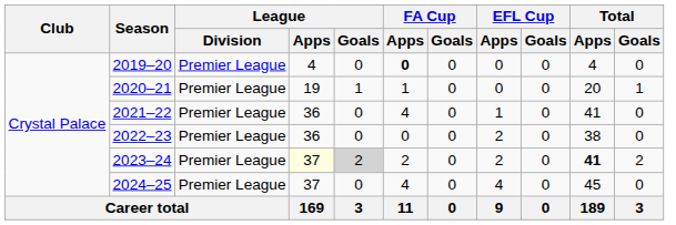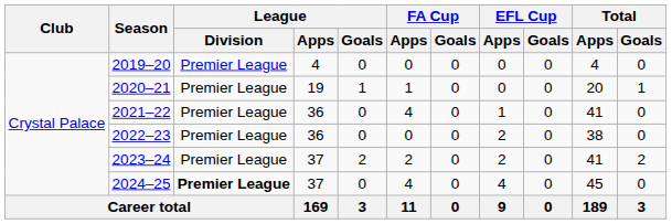2019–20 | FA Cup / Apps: bold -> normal
2023–24 | League / Apps: lightyellow background -> no background
2023–24 | League / Goals: lightgrey background -> no background
2023–24 | Total / Apps: bold -> normal
2024–25 | League / Division: normal -> bold
